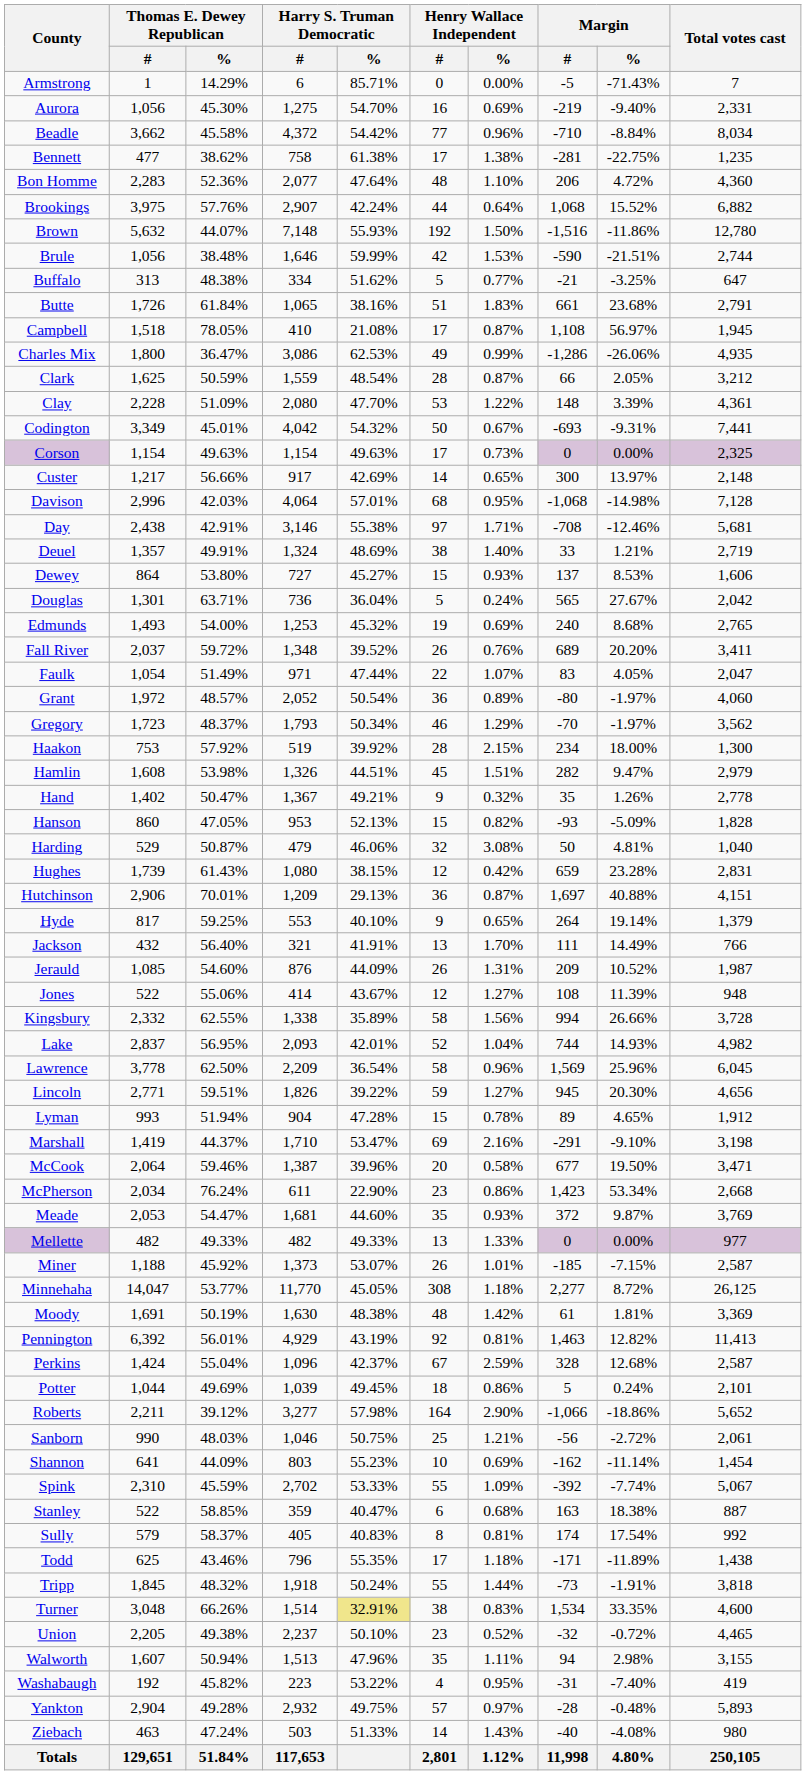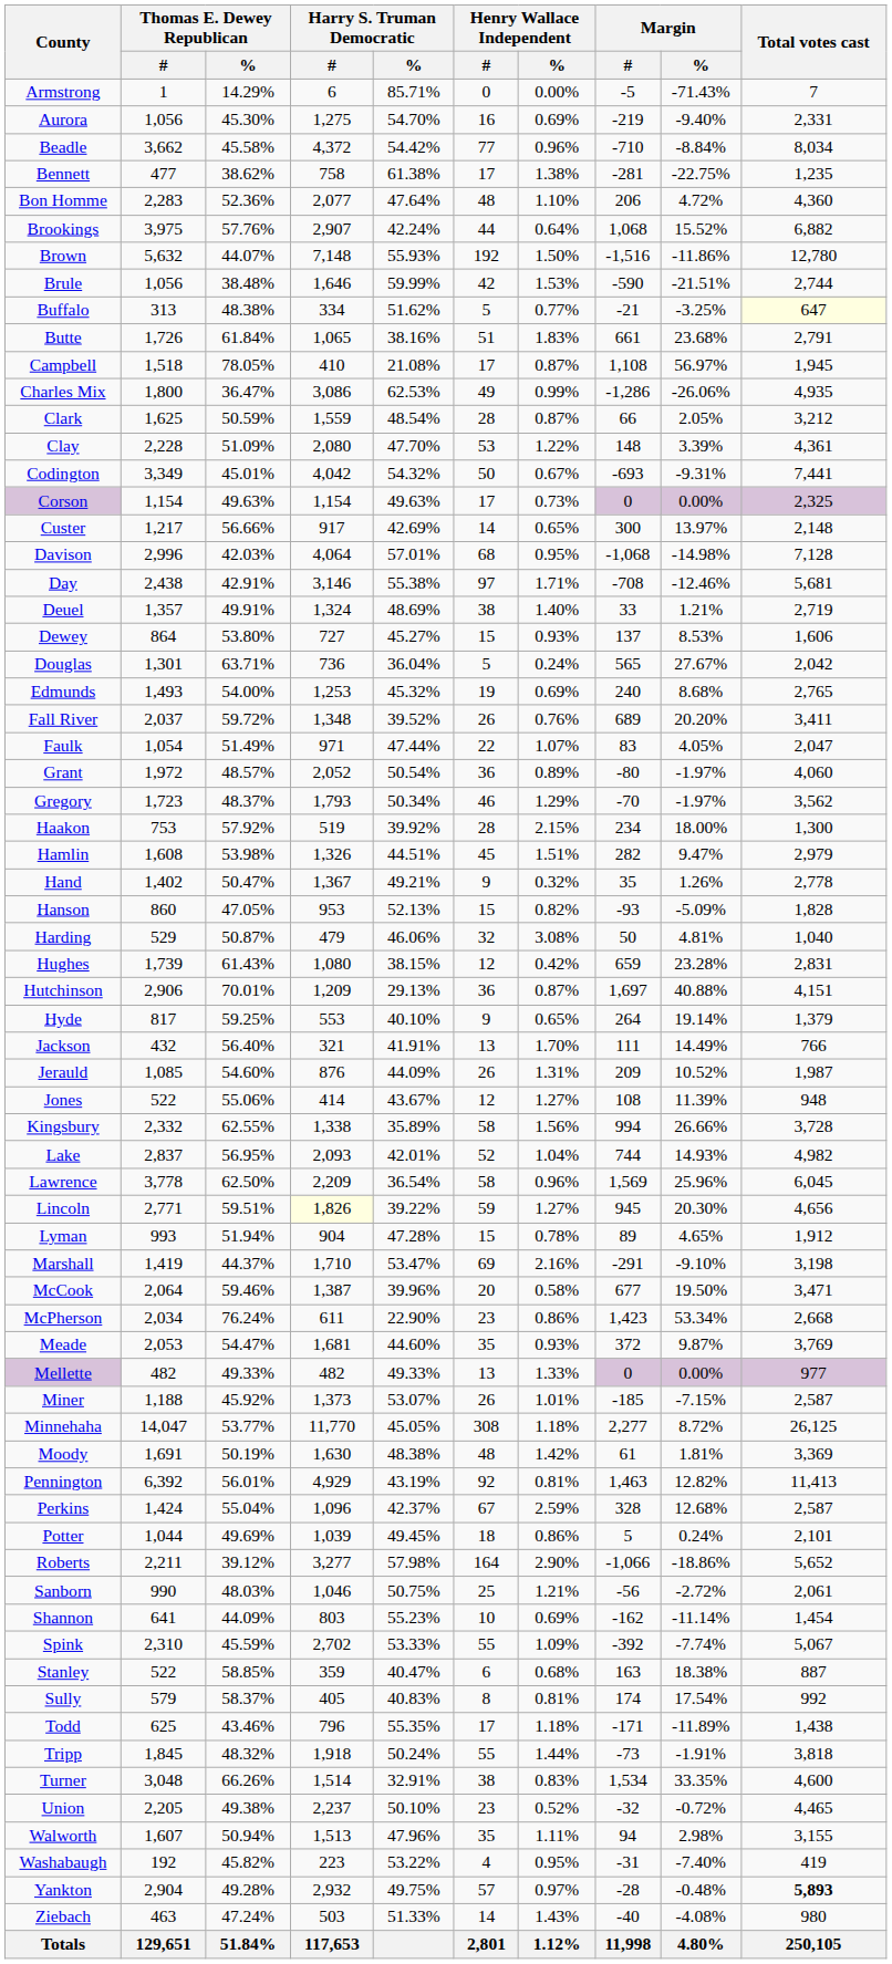Buffalo | Total votes cast: no background -> lightyellow background
Lincoln | Harry S. Truman Democratic / #: no background -> lightyellow background
Turner | Harry S. Truman Democratic / %: khaki background -> no background
Yankton | Total votes cast: normal -> bold
